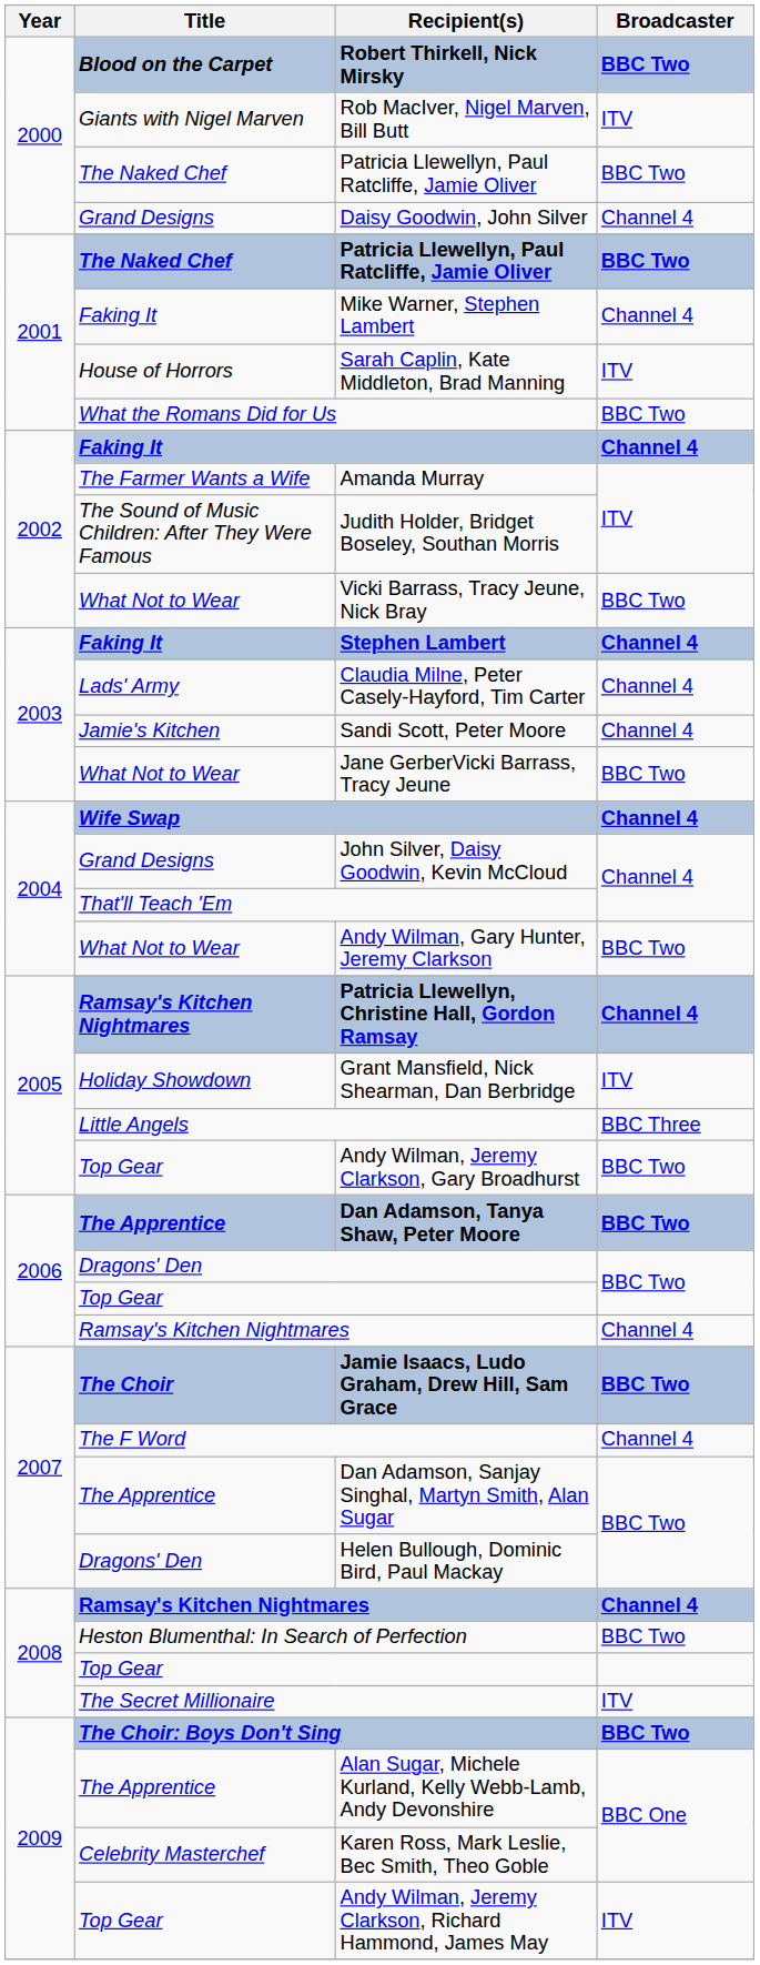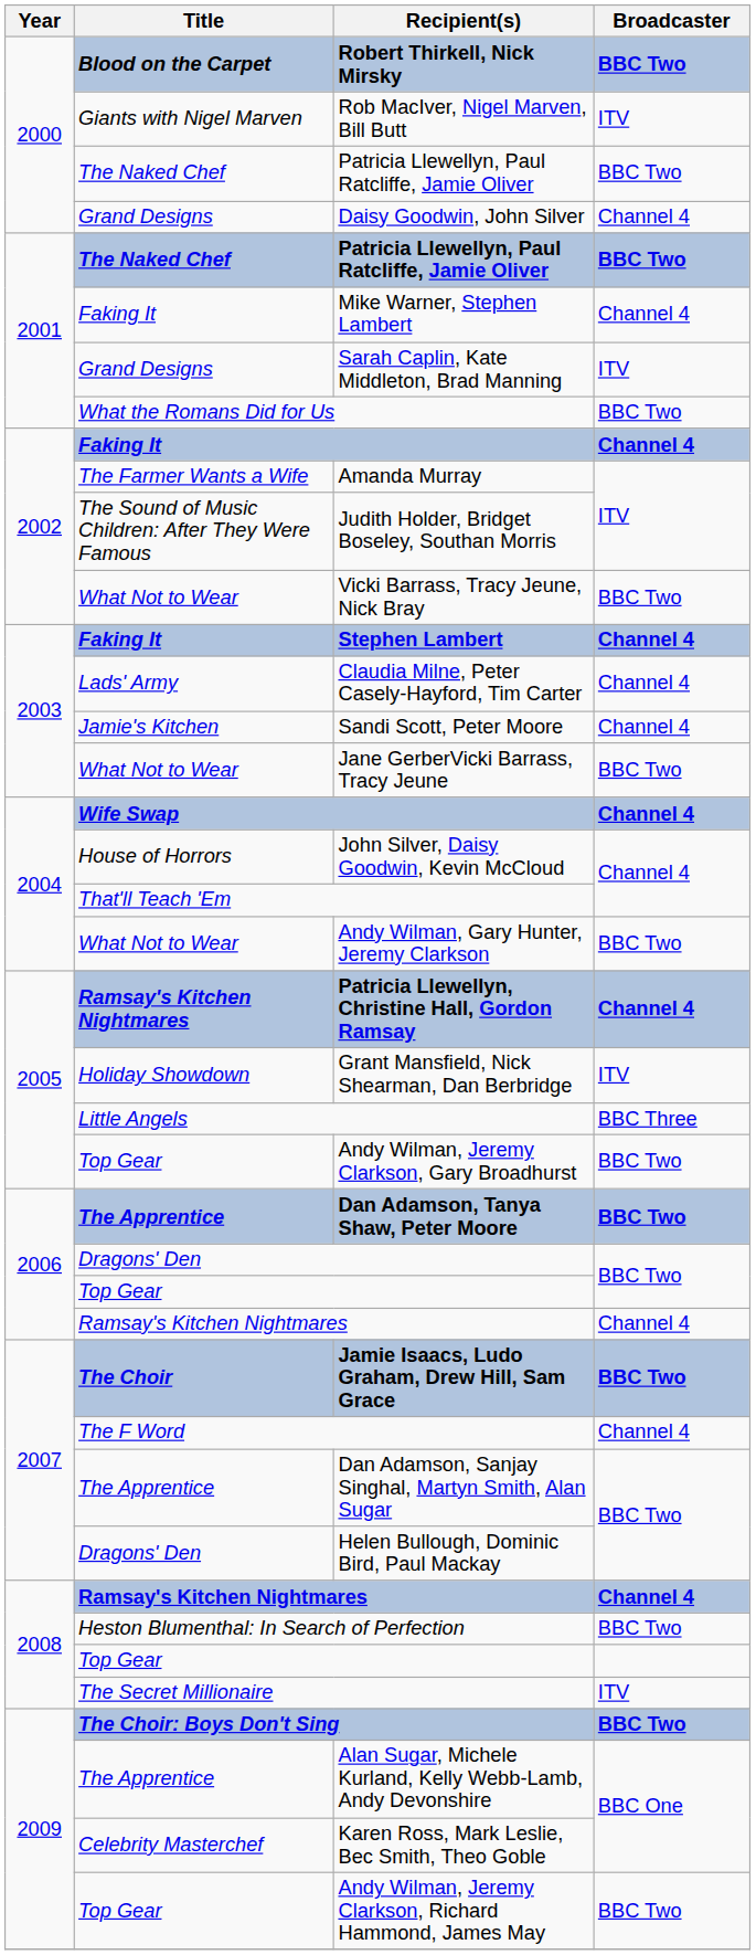Sarah Caplin, Kate Middleton, Brad Manning | Title: House of Horrors -> Grand Designs
John Silver, Daisy Goodwin, Kevin McCloud | Title: Grand Designs -> House of Horrors
Andy Wilman, Jeremy Clarkson, Richard Hammond, James May | Broadcaster: ITV -> BBC Two
